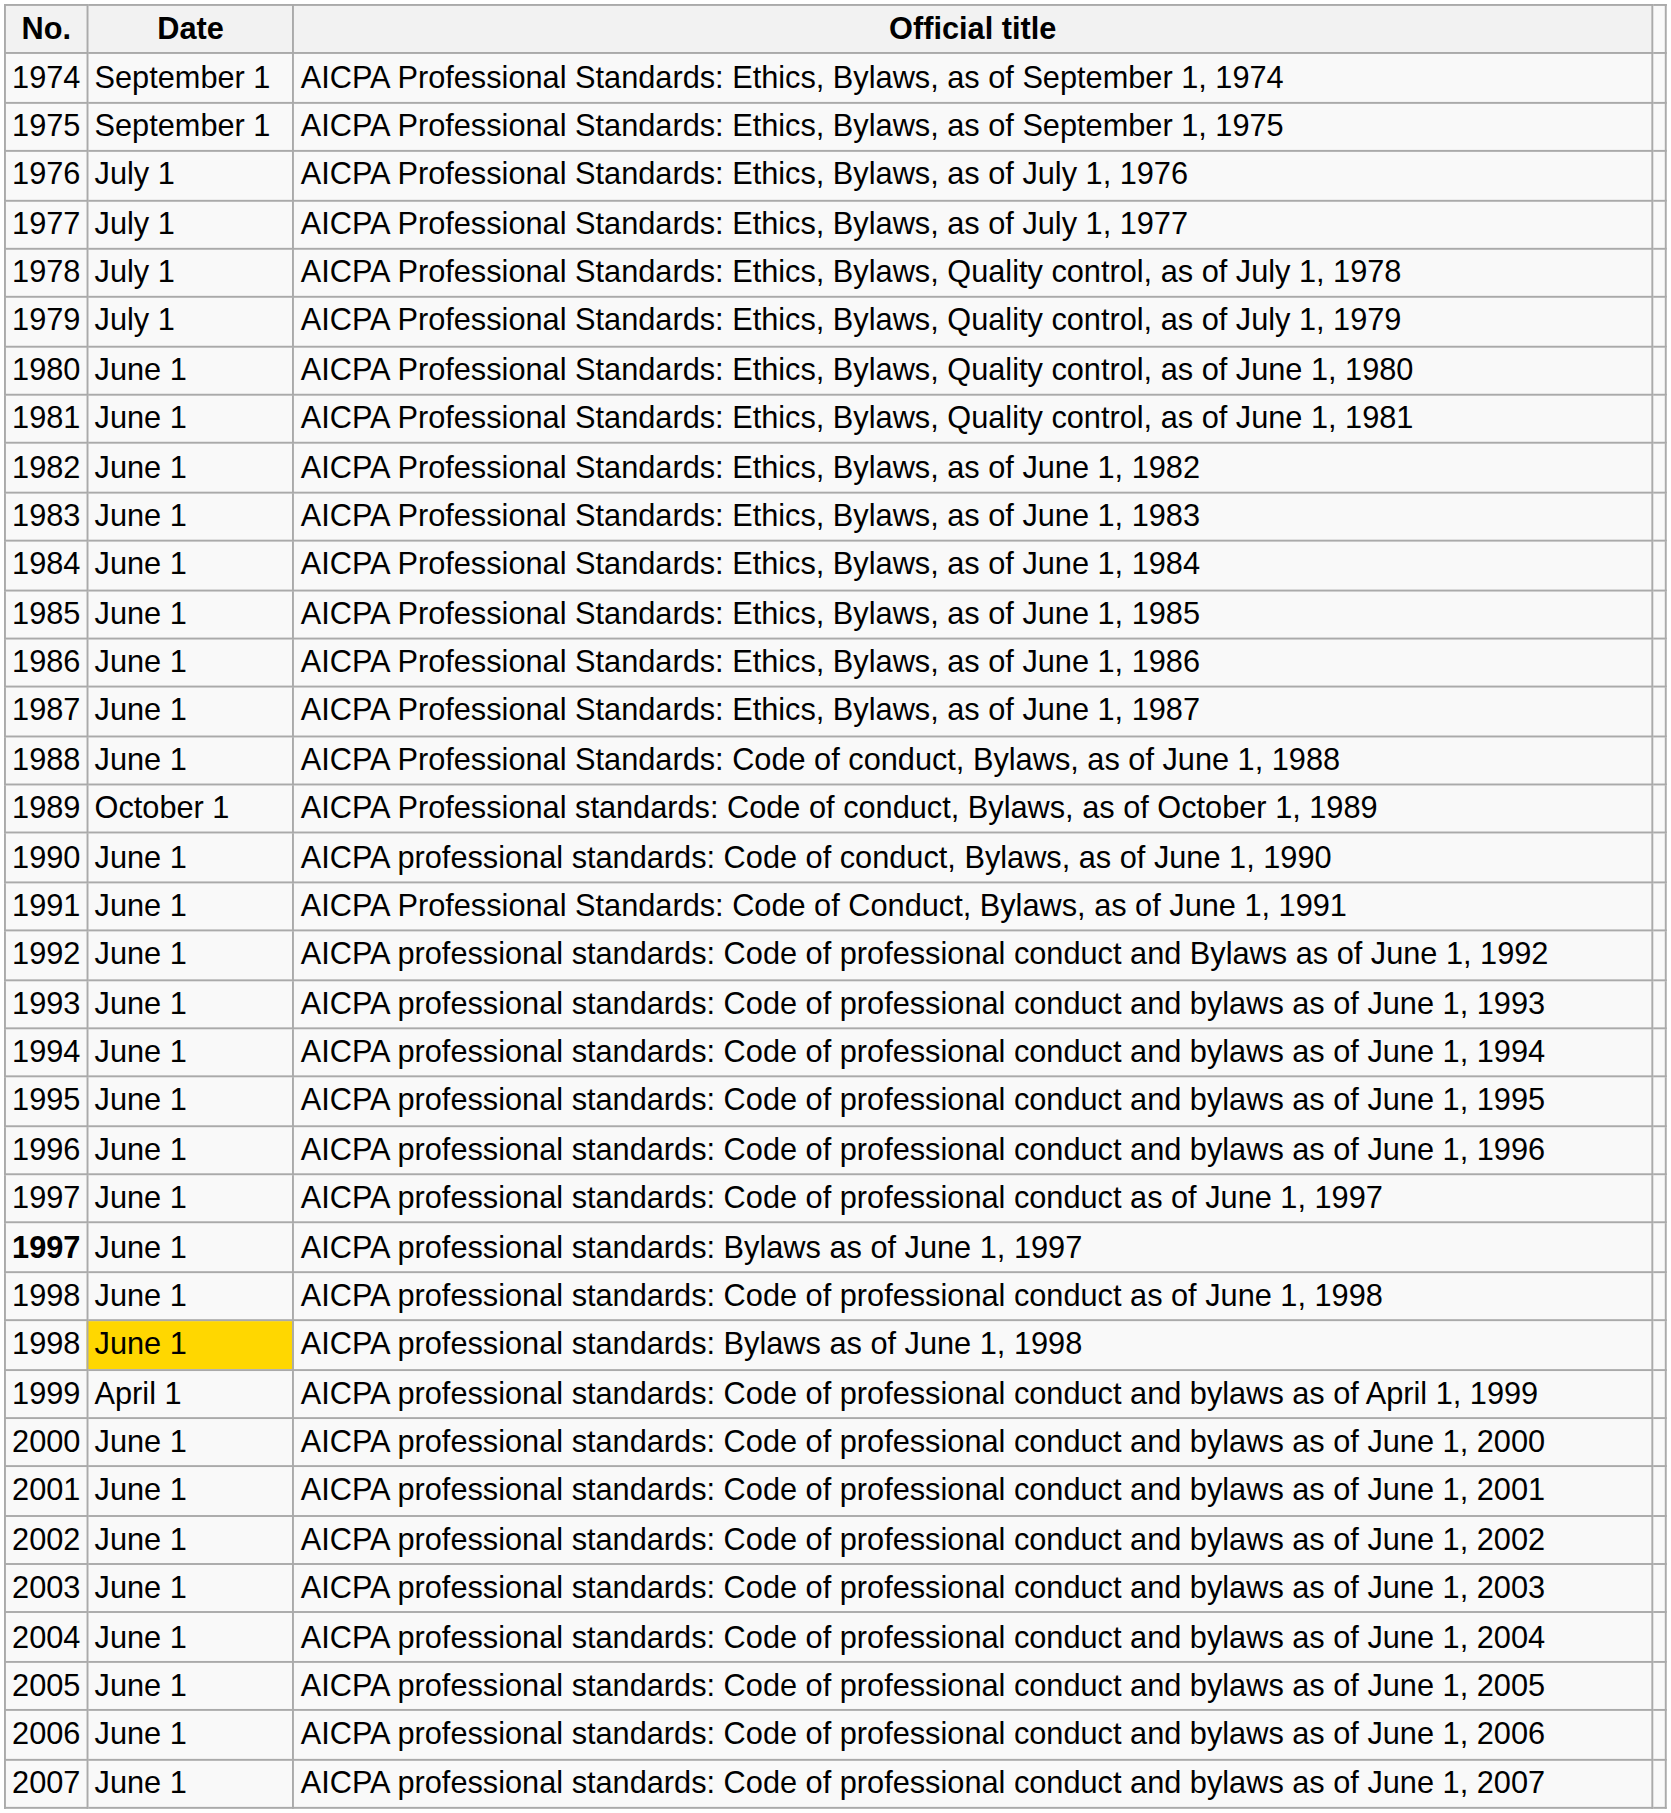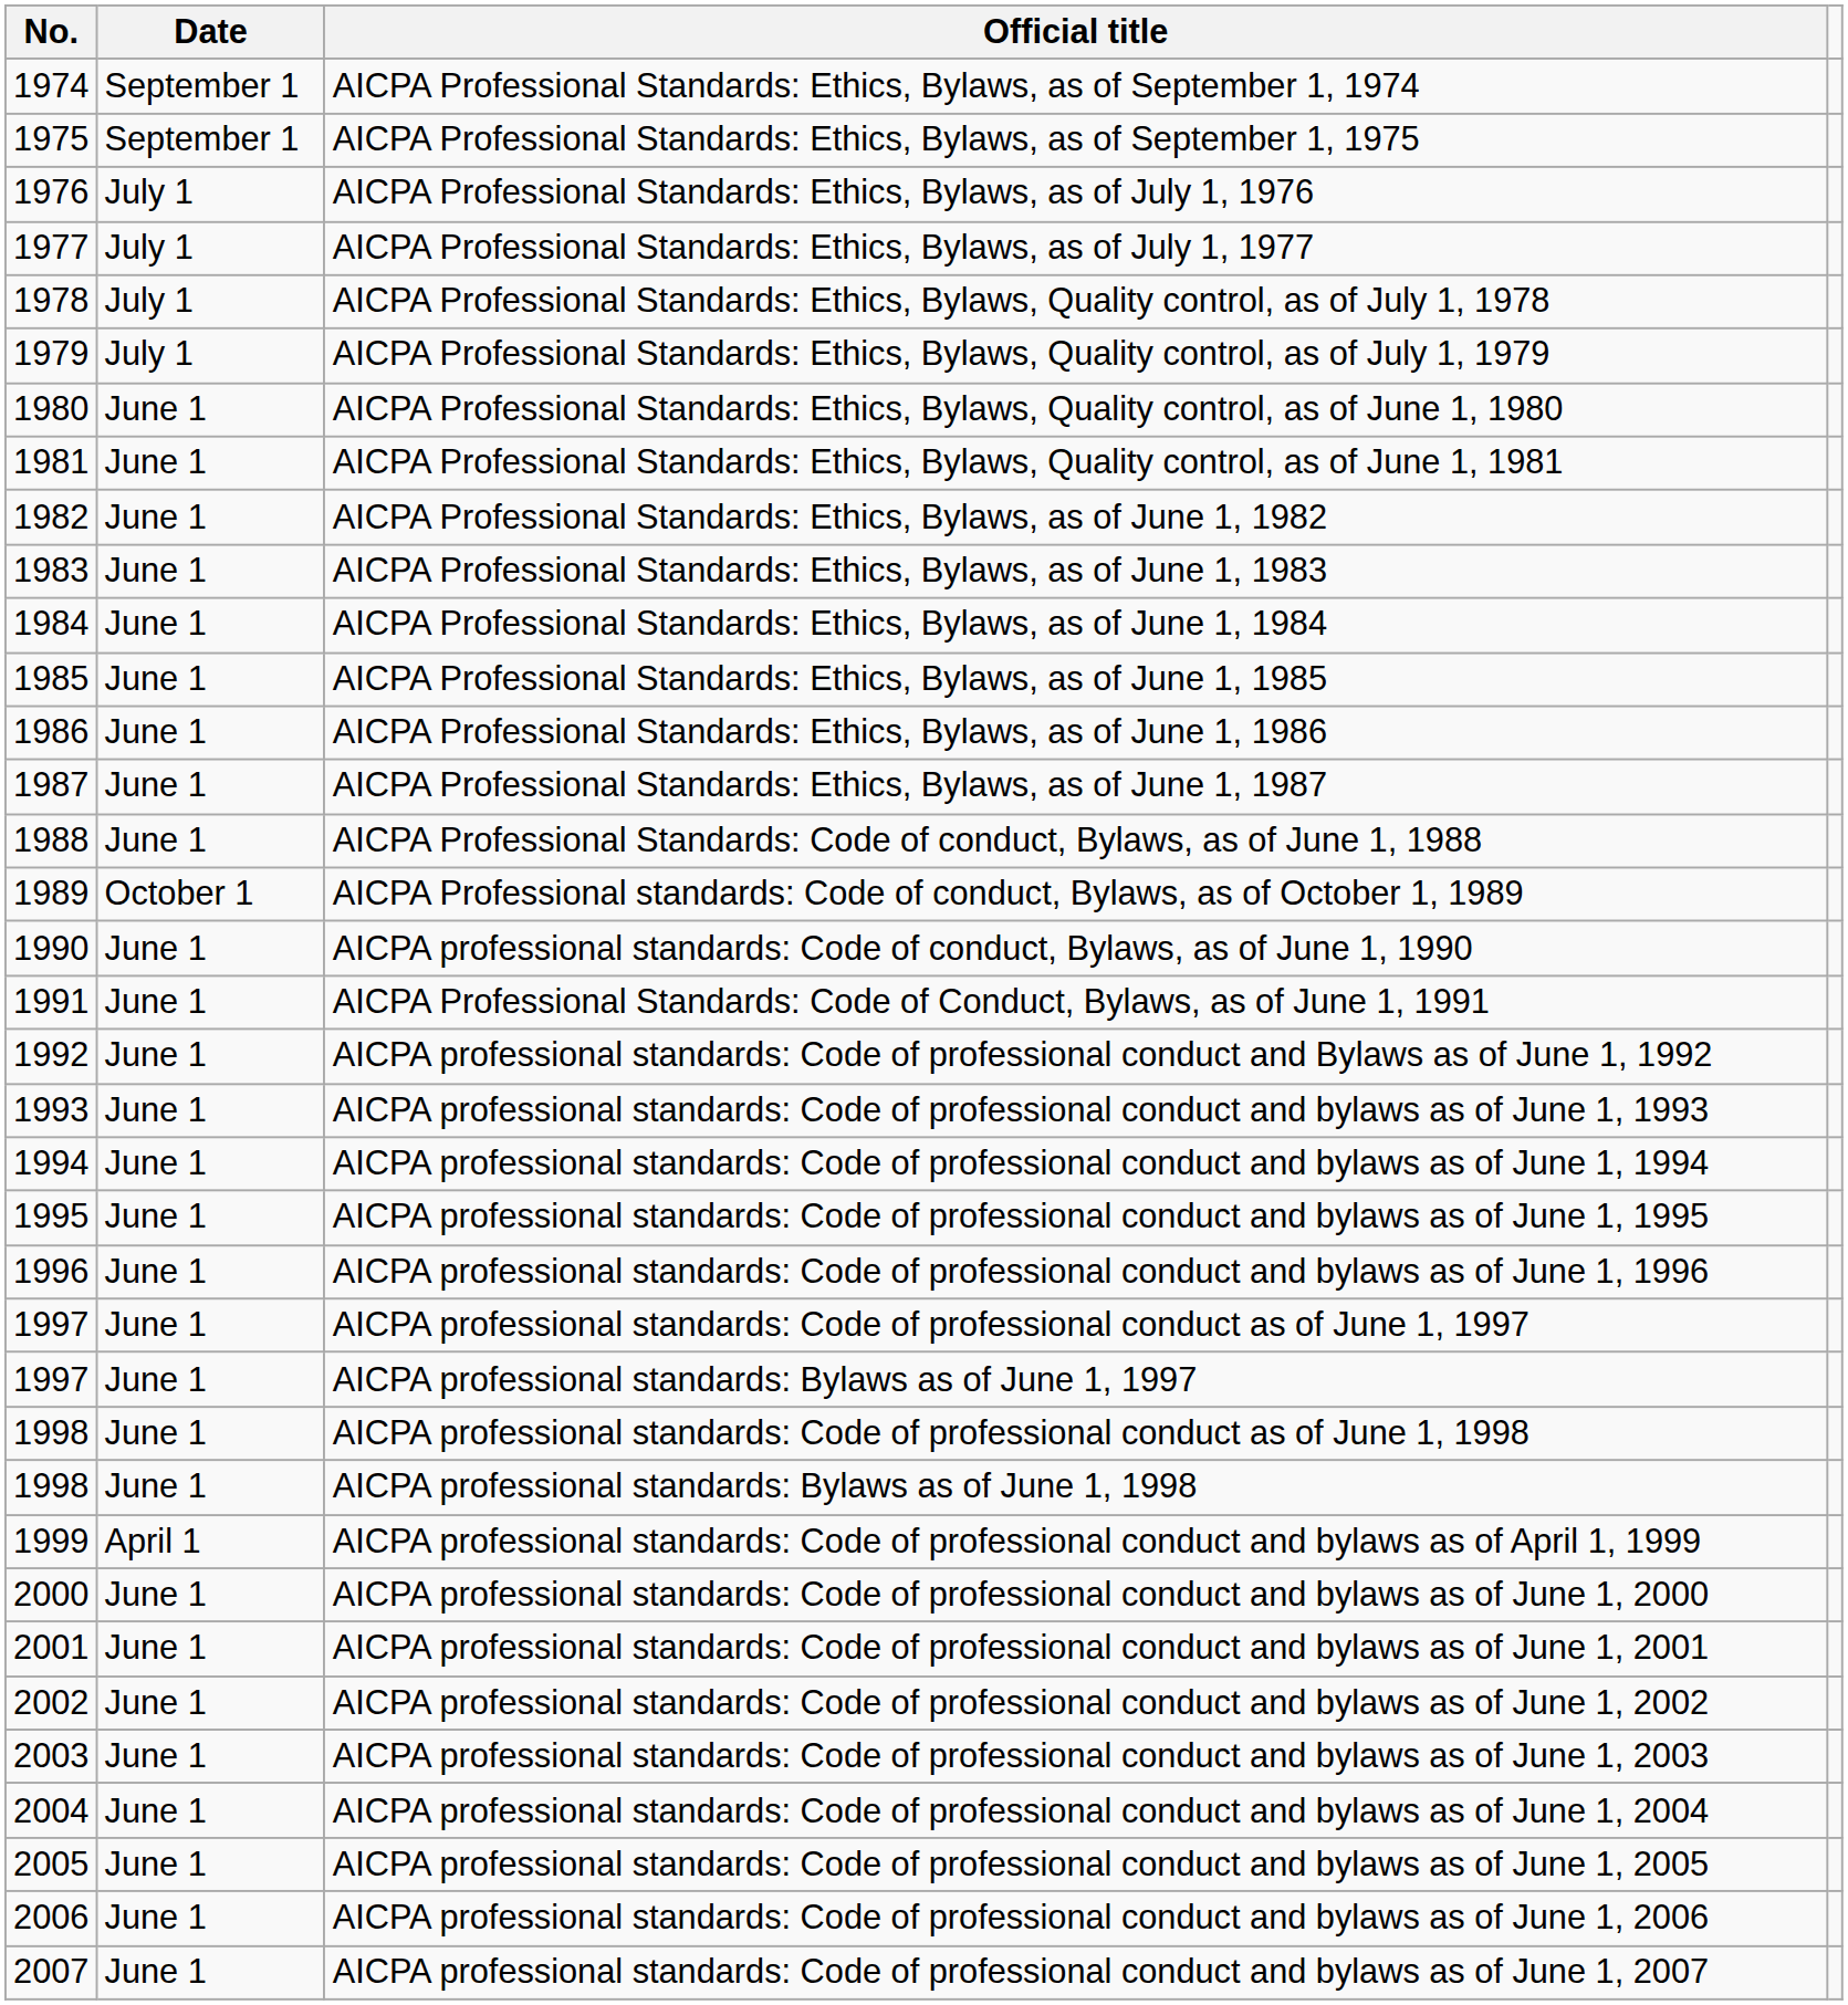AICPA professional standards: Bylaws as of June 1, 1997 | No.: bold -> normal
AICPA professional standards: Bylaws as of June 1, 1998 | Date: gold background -> no background
